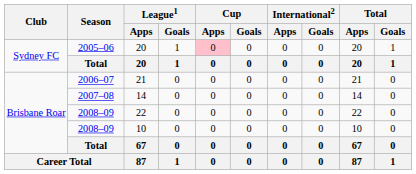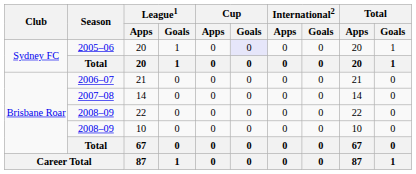2005–06 / 20 | Cup / Apps: pink background -> no background
2005–06 / 20 | Cup / Goals: no background -> lavender background
